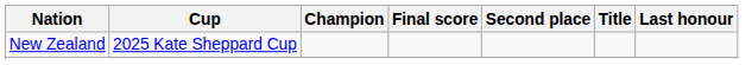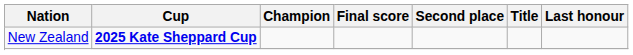New Zealand / 2025 Kate Sheppard Cup | Cup: normal -> bold
